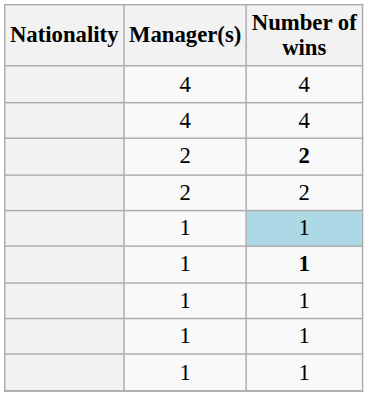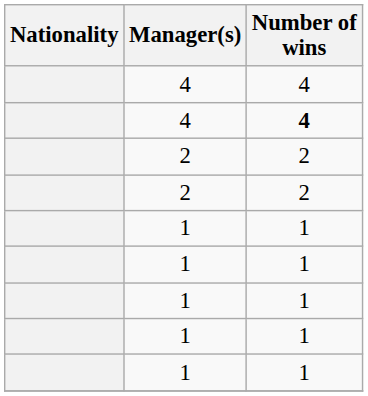row 3 | Number of wins: normal -> bold
row 4 | Number of wins: bold -> normal
row 6 | Number of wins: lightblue background -> no background
row 7 | Number of wins: bold -> normal
